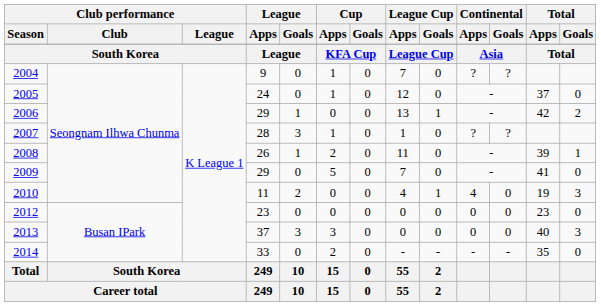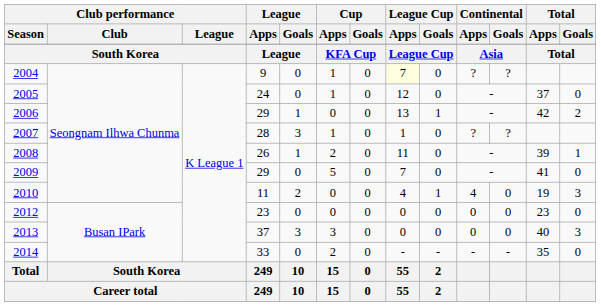2004 | League Cup / Apps: no background -> lightyellow background
